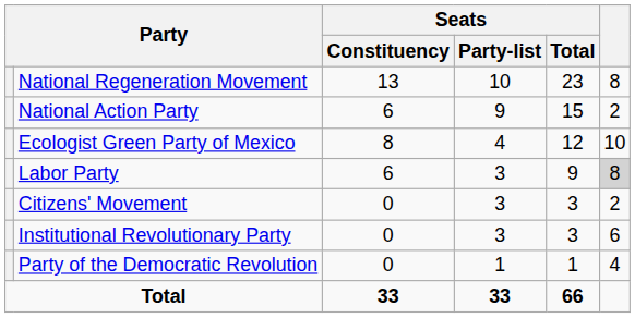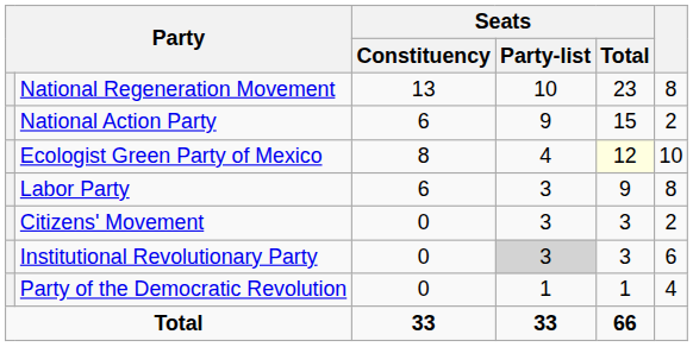Ecologist Green Party of Mexico | Seats / Total: no background -> lightyellow background
Labor Party | column 6: lightgrey background -> no background
Institutional Revolutionary Party | Seats / Party-list: no background -> lightgrey background
